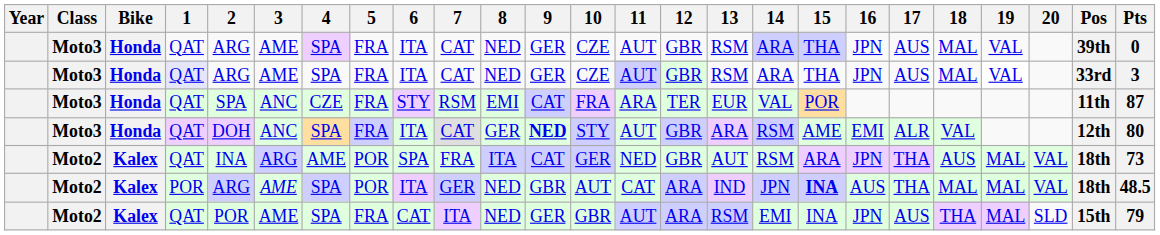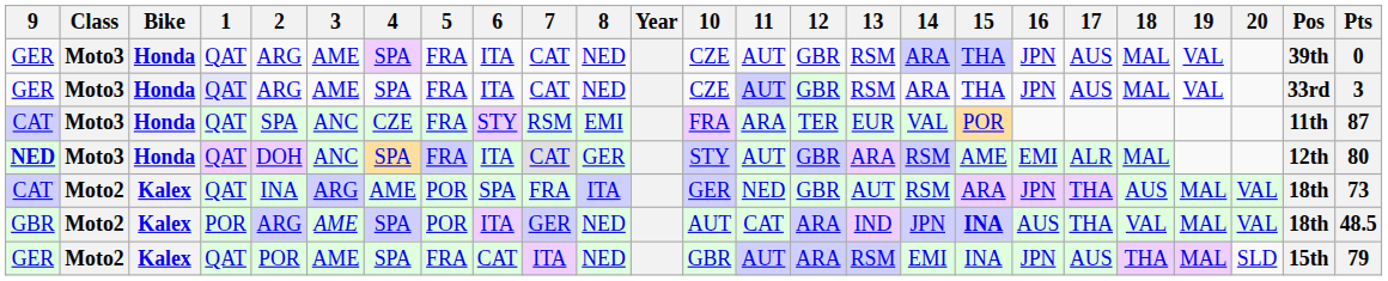columns swapped: Year <-> 9
row 5 | 18: VAL -> MAL
row 7 | 18: MAL -> VAL
